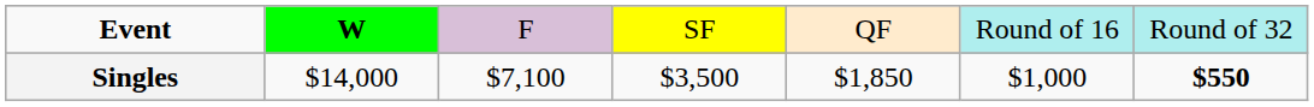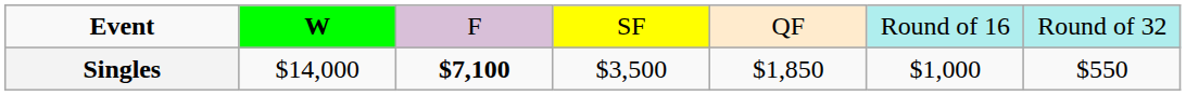Singles | column 3: normal -> bold
Singles | column 7: bold -> normal
